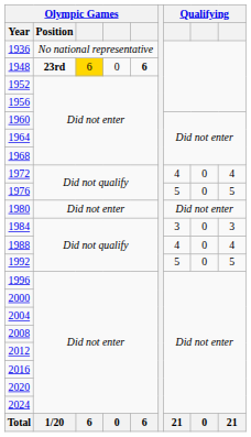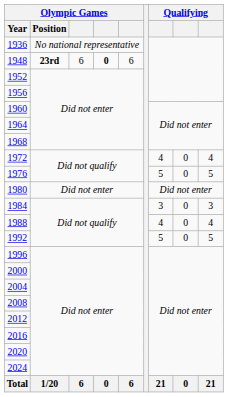1948 | column 3: gold background -> no background
1948 | column 4: normal -> bold
1948 | column 5: bold -> normal
